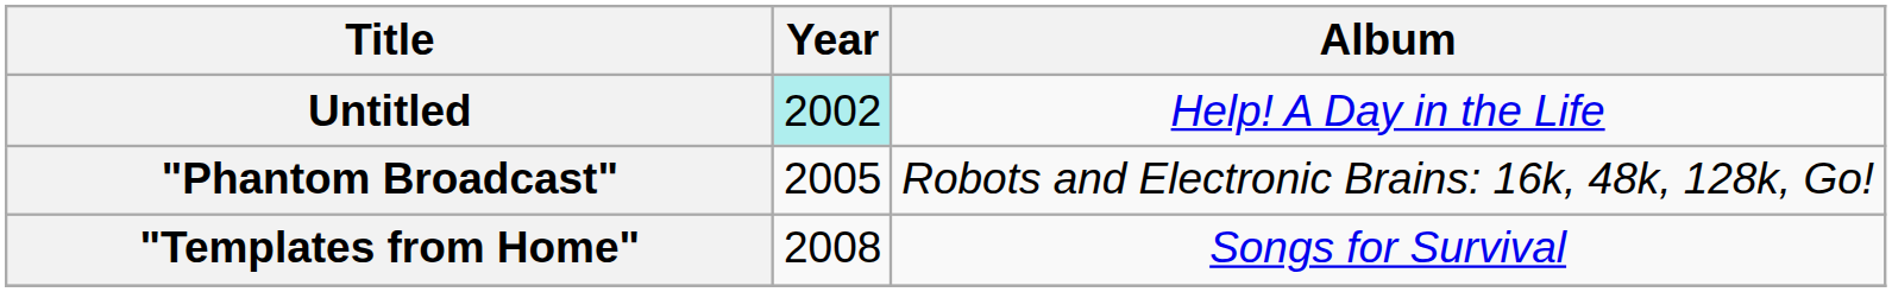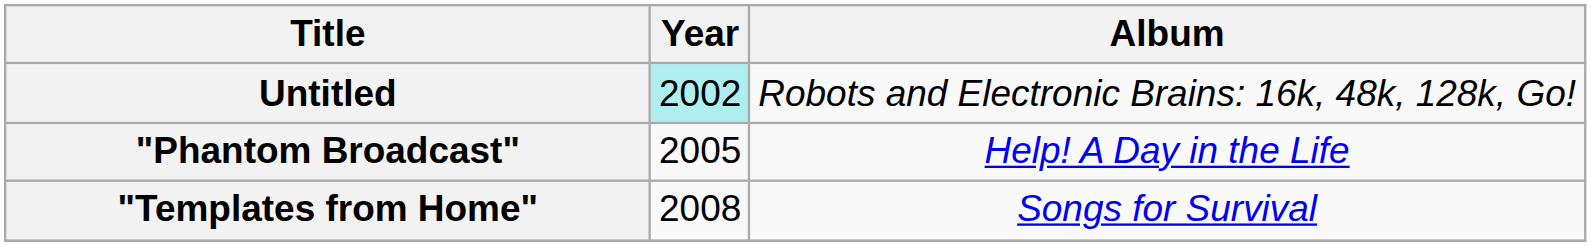Untitled | Album: Help! A Day in the Life -> Robots and Electronic Brains: 16k, 48k, 128k, Go!
"Phantom Broadcast" | Album: Robots and Electronic Brains: 16k, 48k, 128k, Go! -> Help! A Day in the Life
